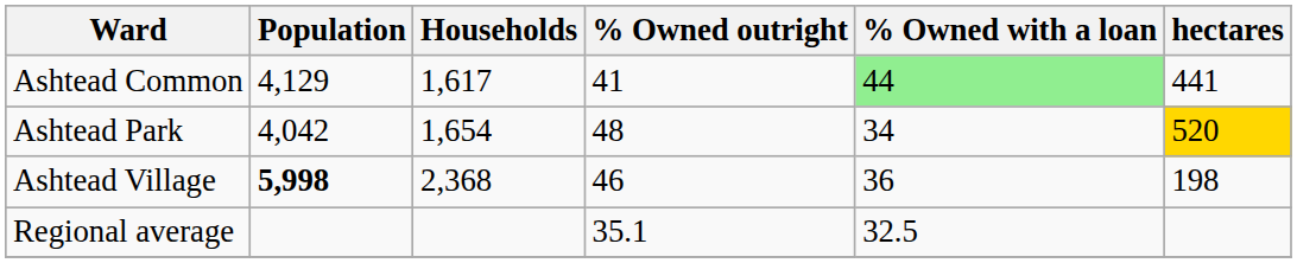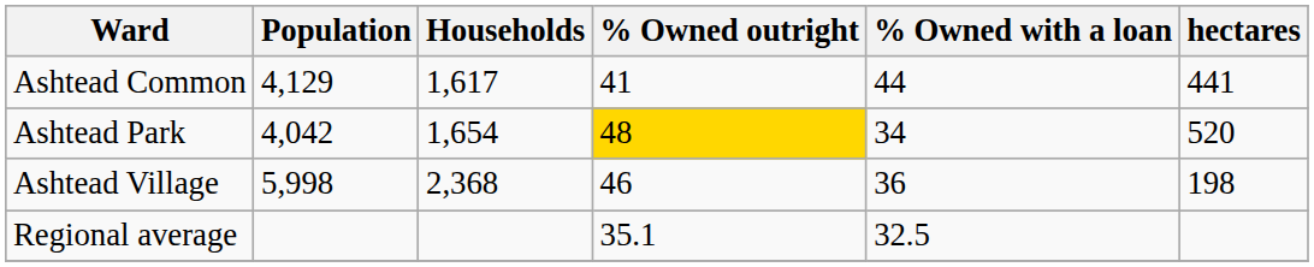Ashtead Common | % Owned with a loan: lightgreen background -> no background
Ashtead Park | % Owned outright: no background -> gold background
Ashtead Park | hectares: gold background -> no background
Ashtead Village | Population: bold -> normal
